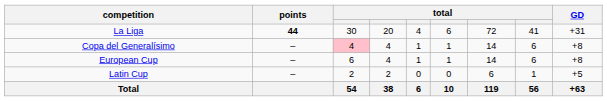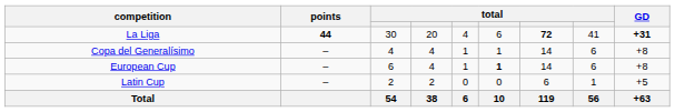La Liga | column 7: normal -> bold
La Liga | GD: normal -> bold
Copa del Generalísimo | column 3: pink background -> no background
European Cup | column 6: normal -> bold
